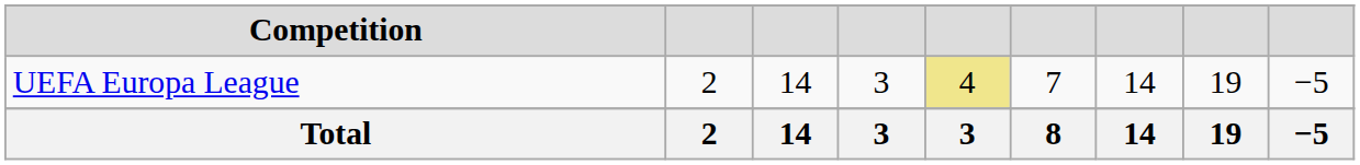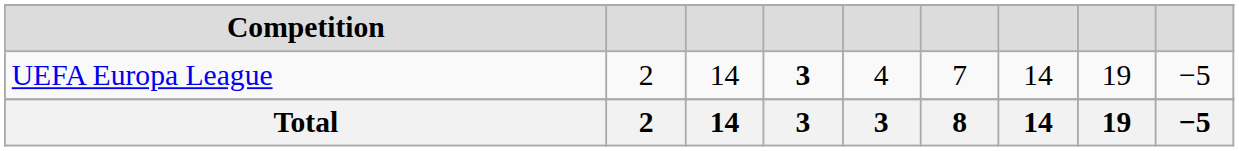UEFA Europa League | column 4: normal -> bold
UEFA Europa League | column 5: khaki background -> no background
